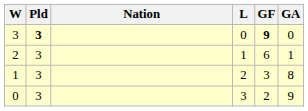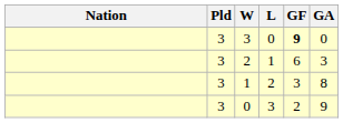columns swapped: Nation <-> W
row 2 | Pld: bold -> normal
row 3 | GA: 1 -> 3
